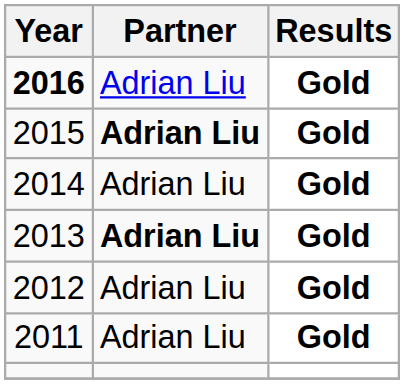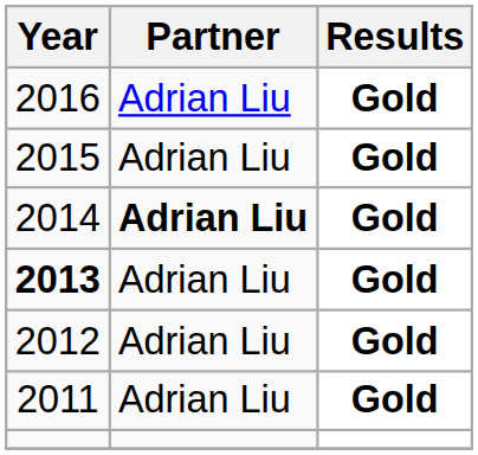2016 | Year: bold -> normal
2015 | Partner: bold -> normal
2014 | Partner: normal -> bold
2013 | Year: normal -> bold
2013 | Partner: bold -> normal
